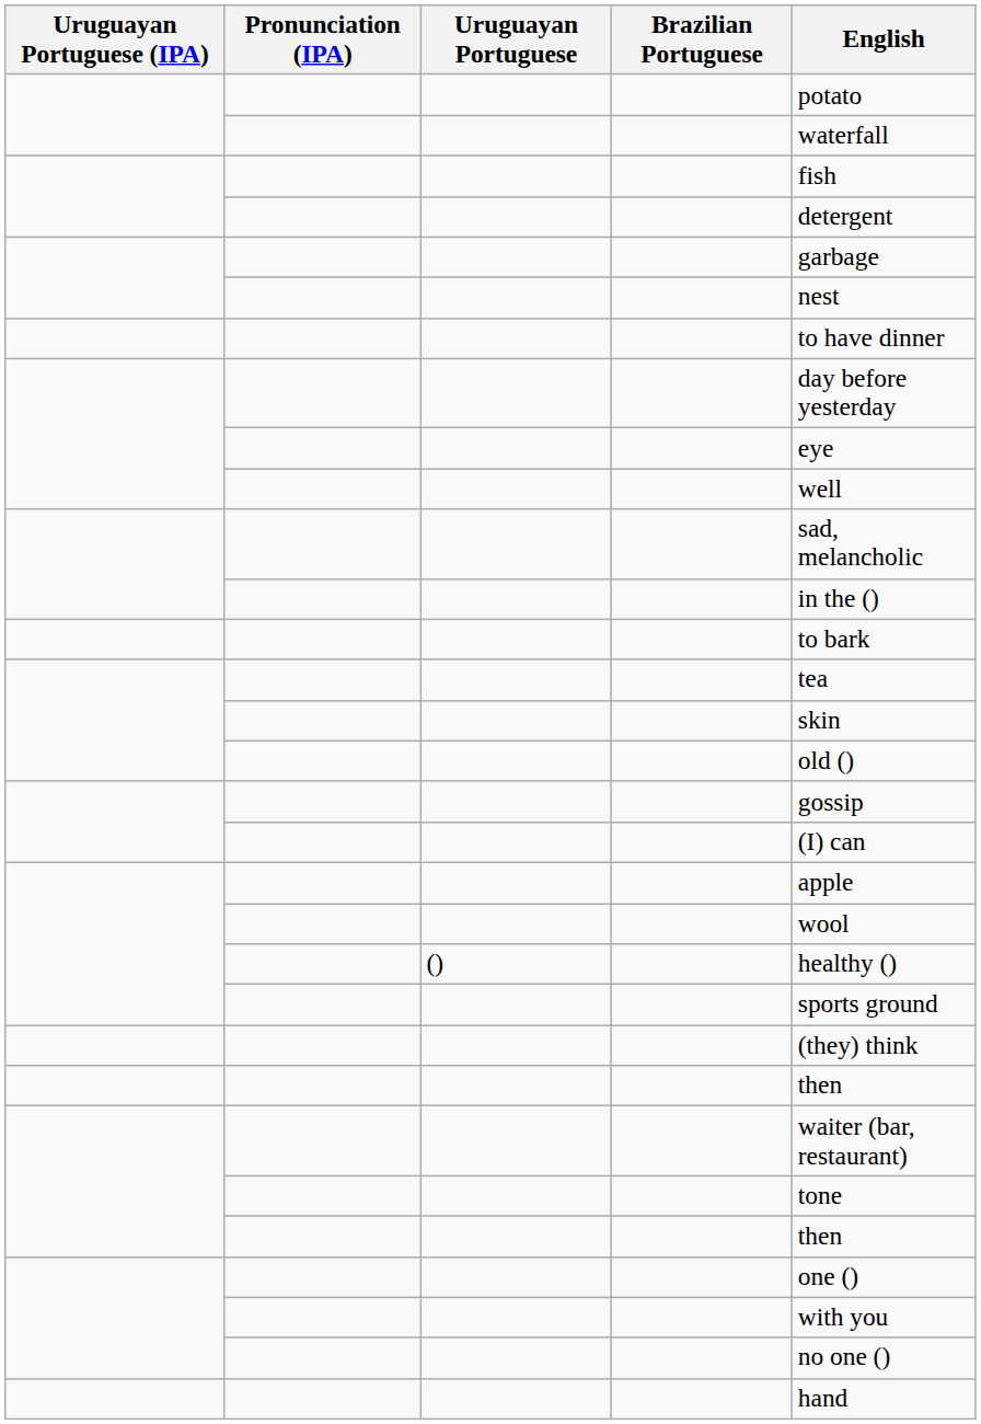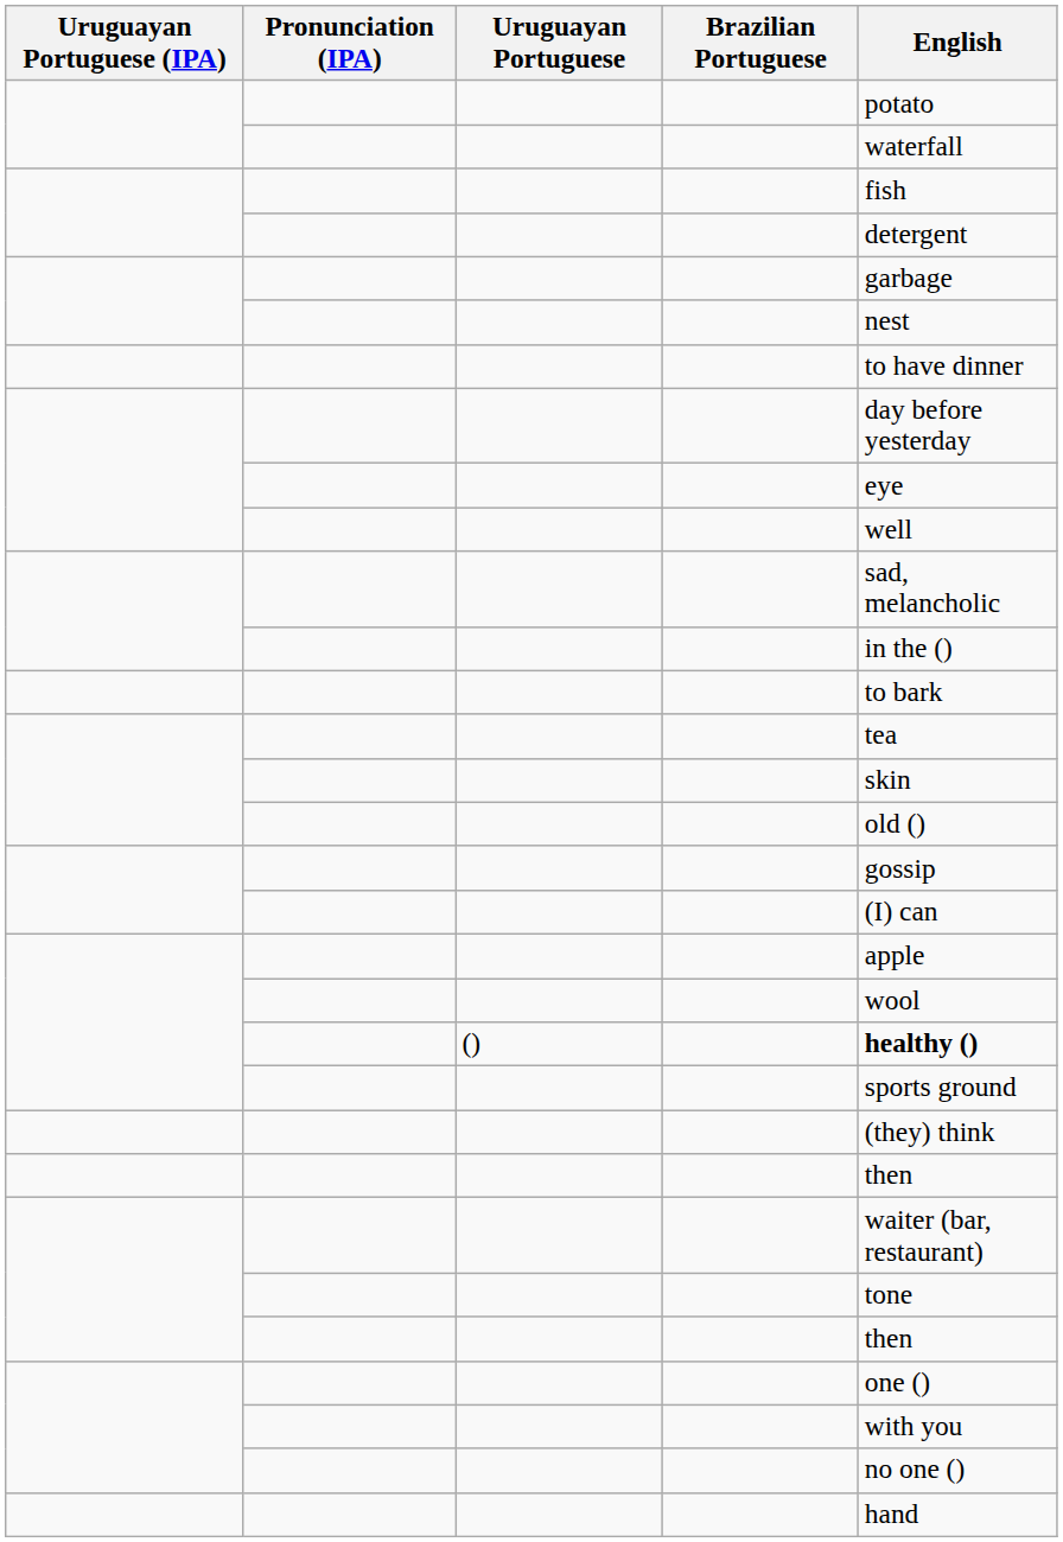() | English: normal -> bold
